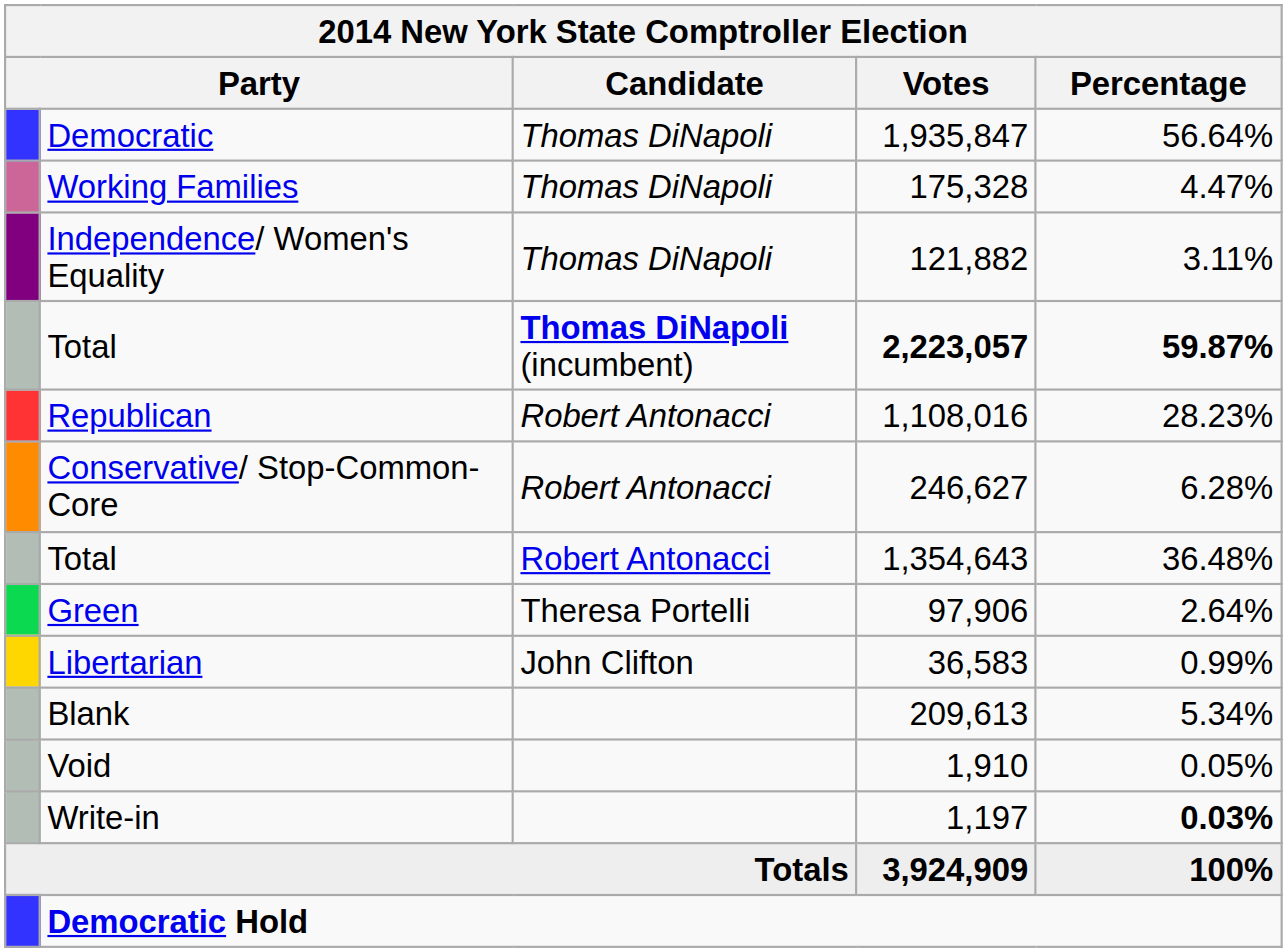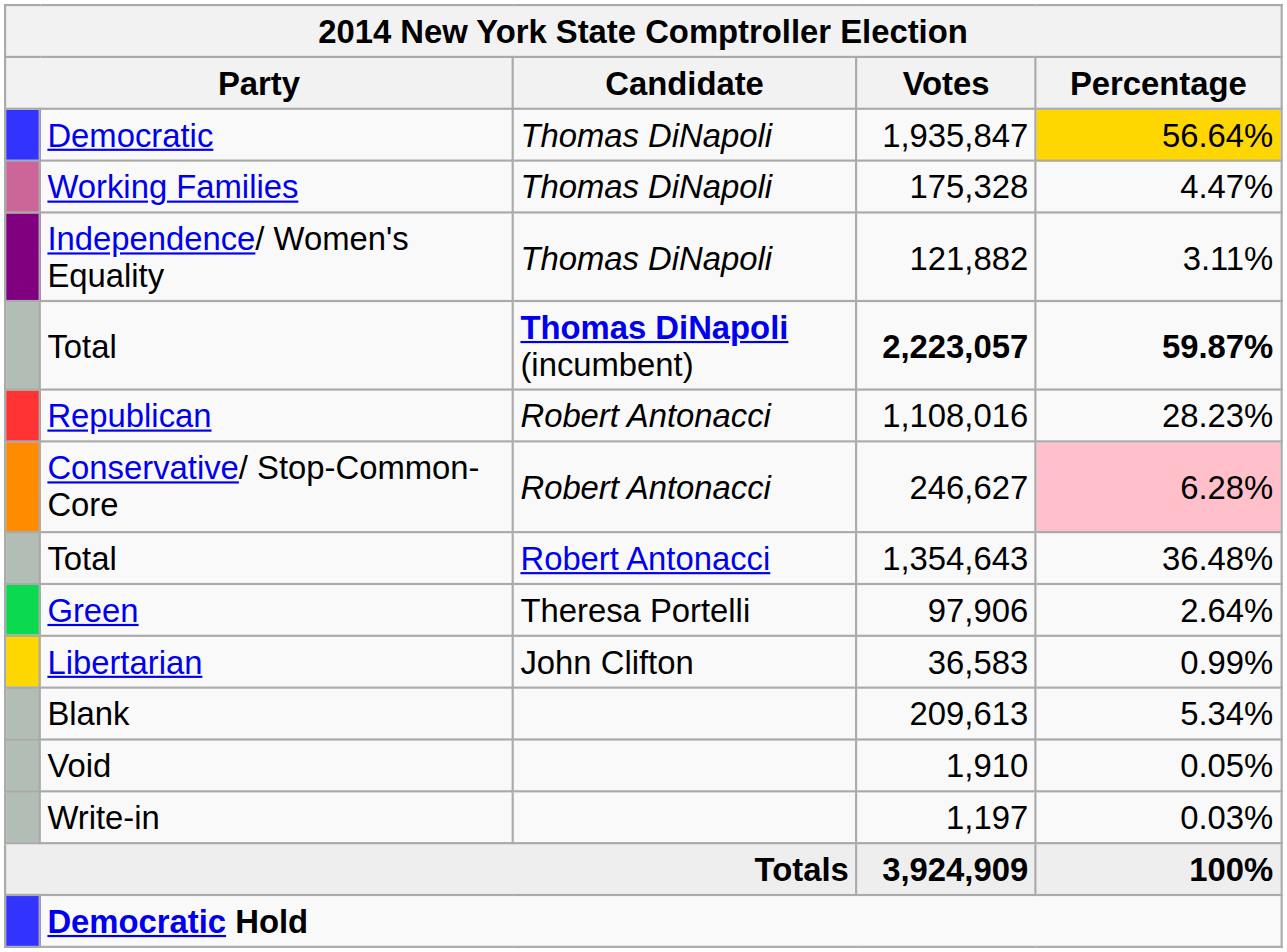Democratic | 2014 New York State Comptroller Election / Percentage: no background -> gold background
Conservative/ Stop-Common-Core | 2014 New York State Comptroller Election / Percentage: no background -> pink background
Write-in | 2014 New York State Comptroller Election / Percentage: bold -> normal
